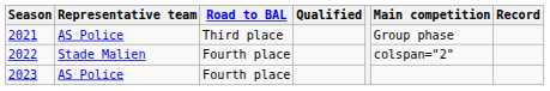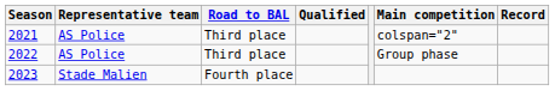2021 | Main competition: Group phase -> colspan="2"
2022 | Representative team: Stade Malien -> AS Police
2022 | Road to BAL: Fourth place -> Third place
2022 | Main competition: colspan="2" -> Group phase
2023 | Representative team: AS Police -> Stade Malien
